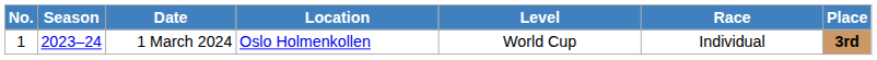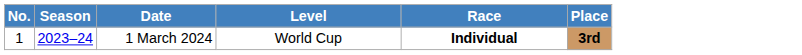- column: Location | Oslo Holmenkollen
1 March 2024 | Race: normal -> bold
